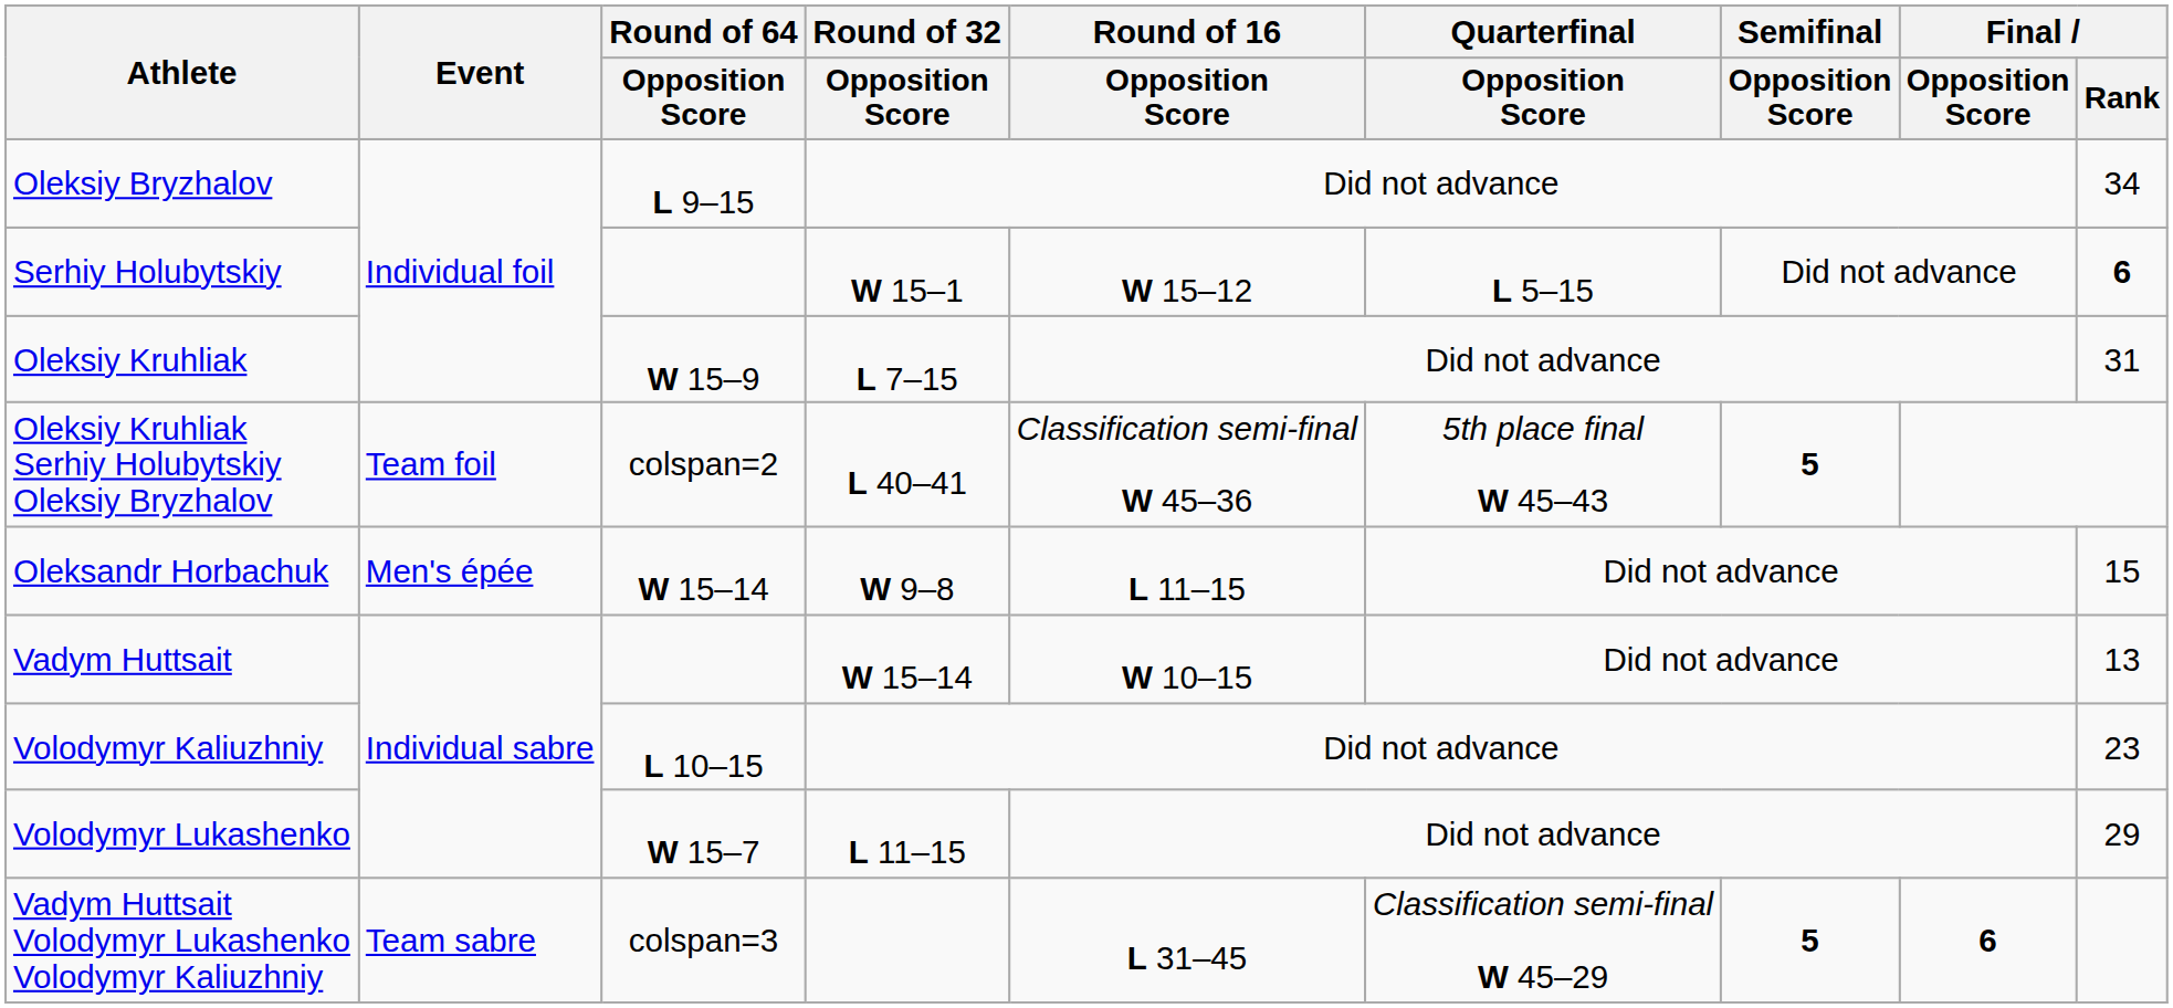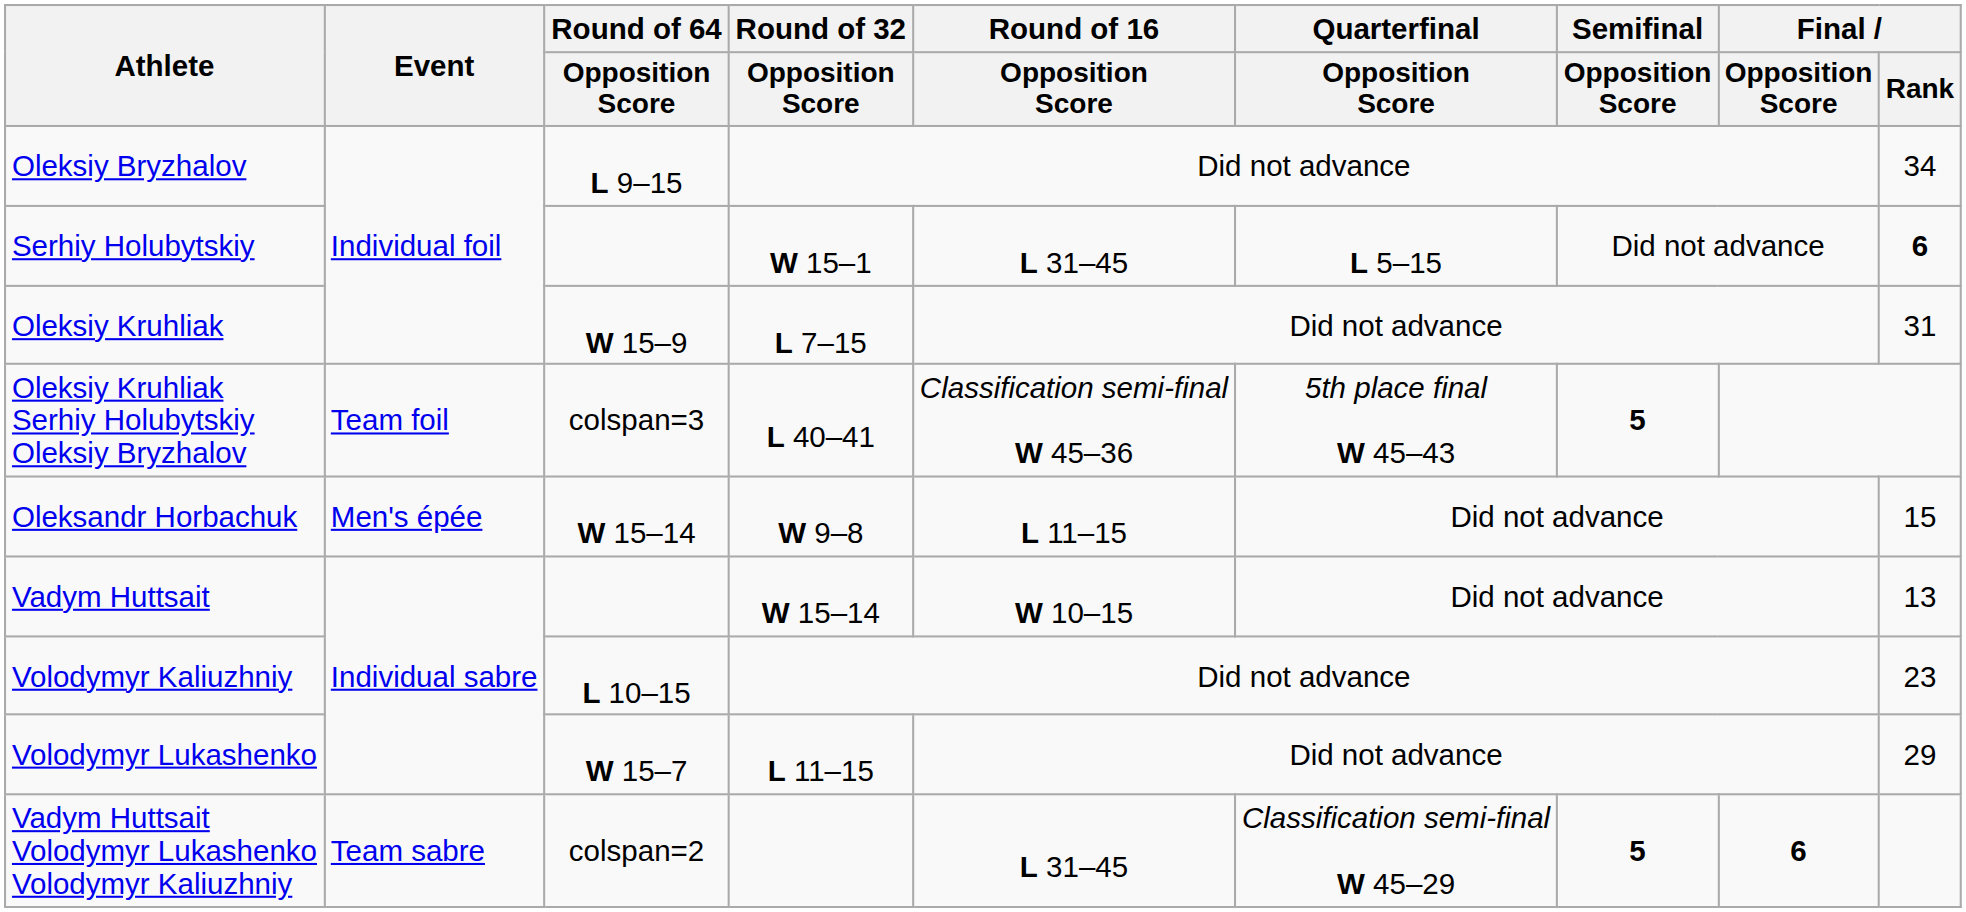Serhiy Holubytskiy | Round of 16 / Opposition Score: W 15–12 -> L 31–45
Oleksiy Kruhliak Serhiy Holubytskiy Oleksiy Bryzhalov | Round of 64 / Opposition Score: colspan=2 -> colspan=3
Vadym Huttsait Volodymyr Lukashenko Volodymyr Kaliuzhniy | Round of 64 / Opposition Score: colspan=3 -> colspan=2
